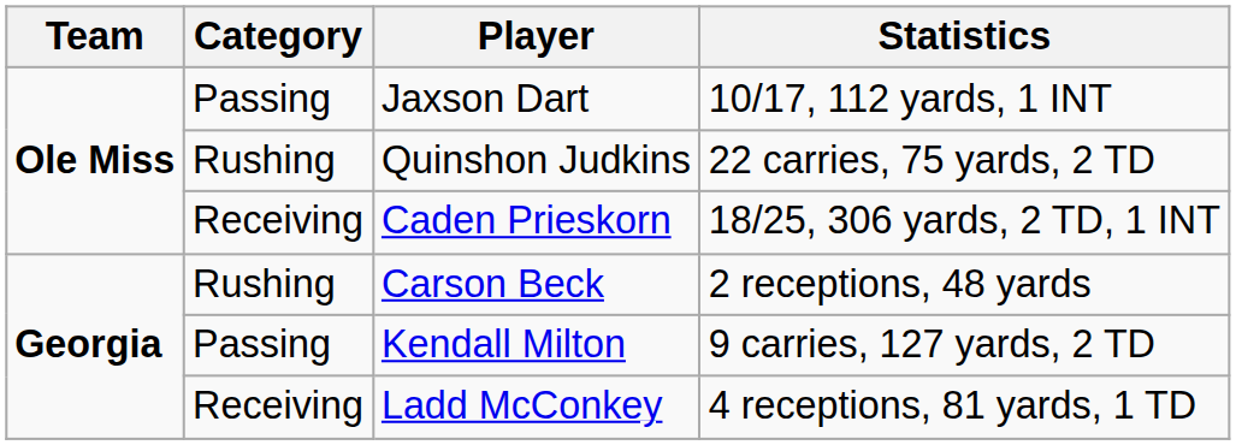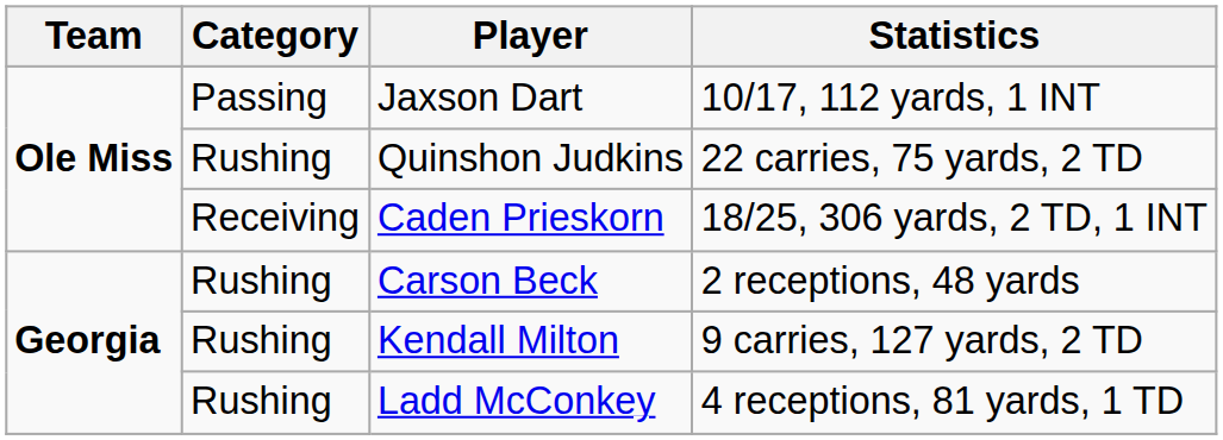Kendall Milton | Category: Passing -> Rushing
Ladd McConkey | Category: Receiving -> Rushing
